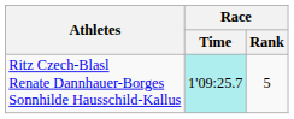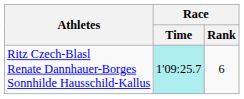row 3 | Race / Rank: 5 -> 6
